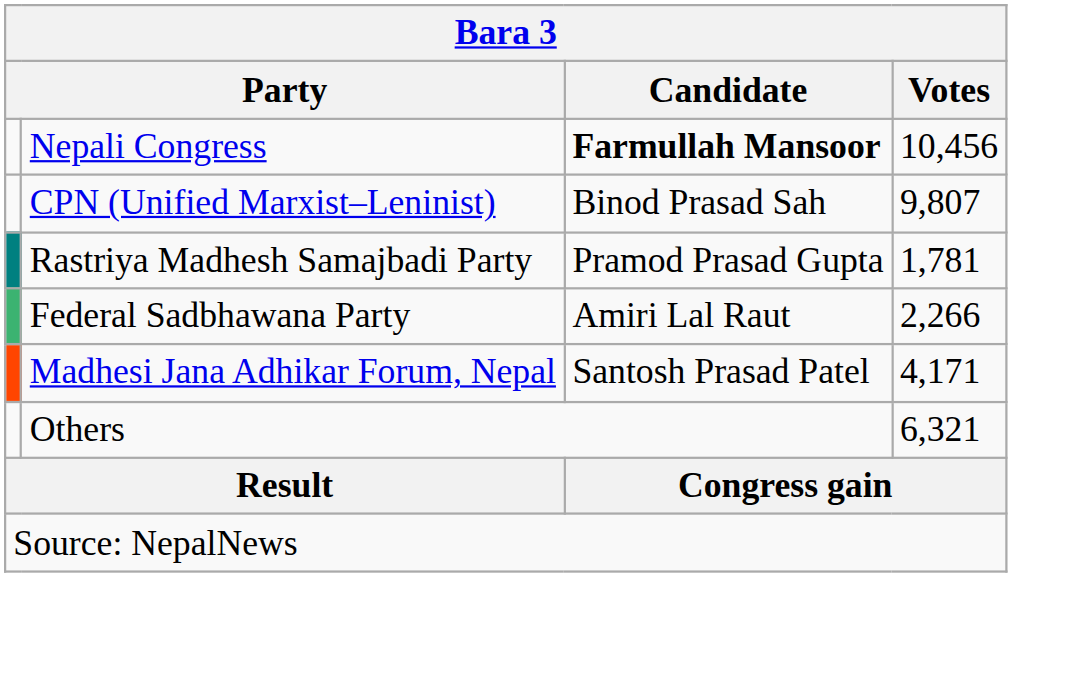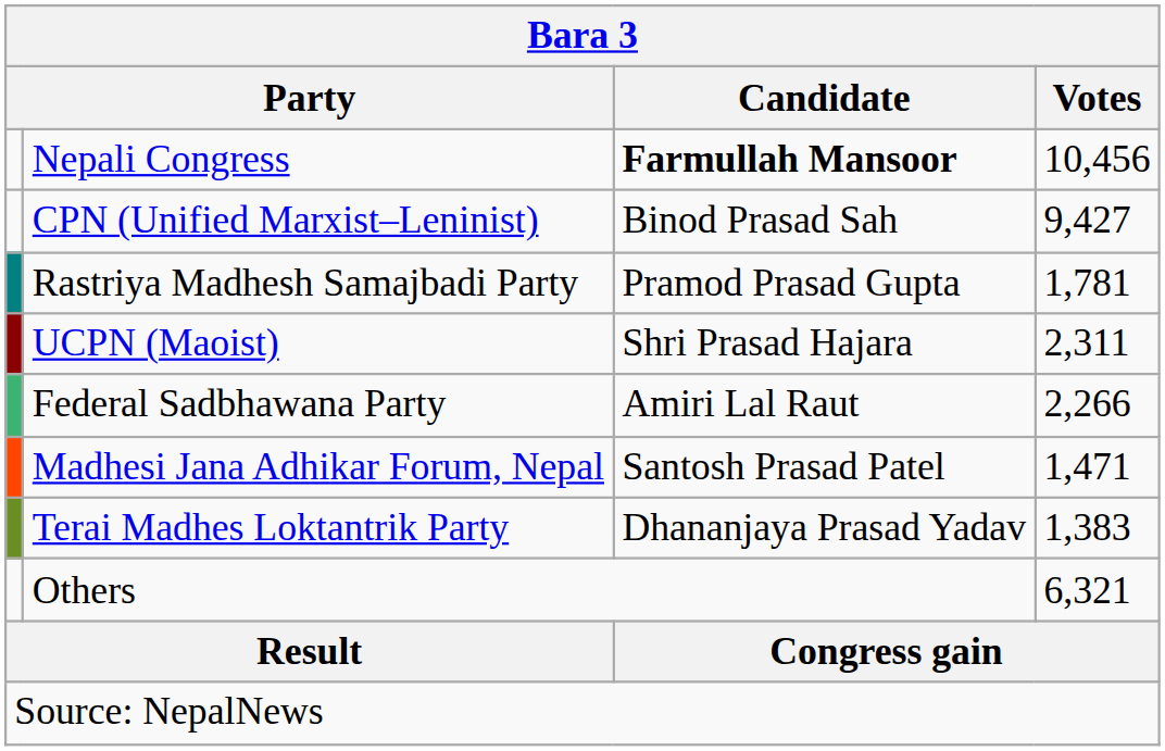CPN (Unified Marxist–Leninist) | Votes: 9,807 -> 9,427
+ row: UCPN (Maoist) | Shri Prasad Hajara | 2,311
Madhesi Jana Adhikar Forum, Nepal | Votes: 4,171 -> 1,471
+ row: Terai Madhes Loktantrik Party | Dhananjaya Prasad Yadav | 1,383
